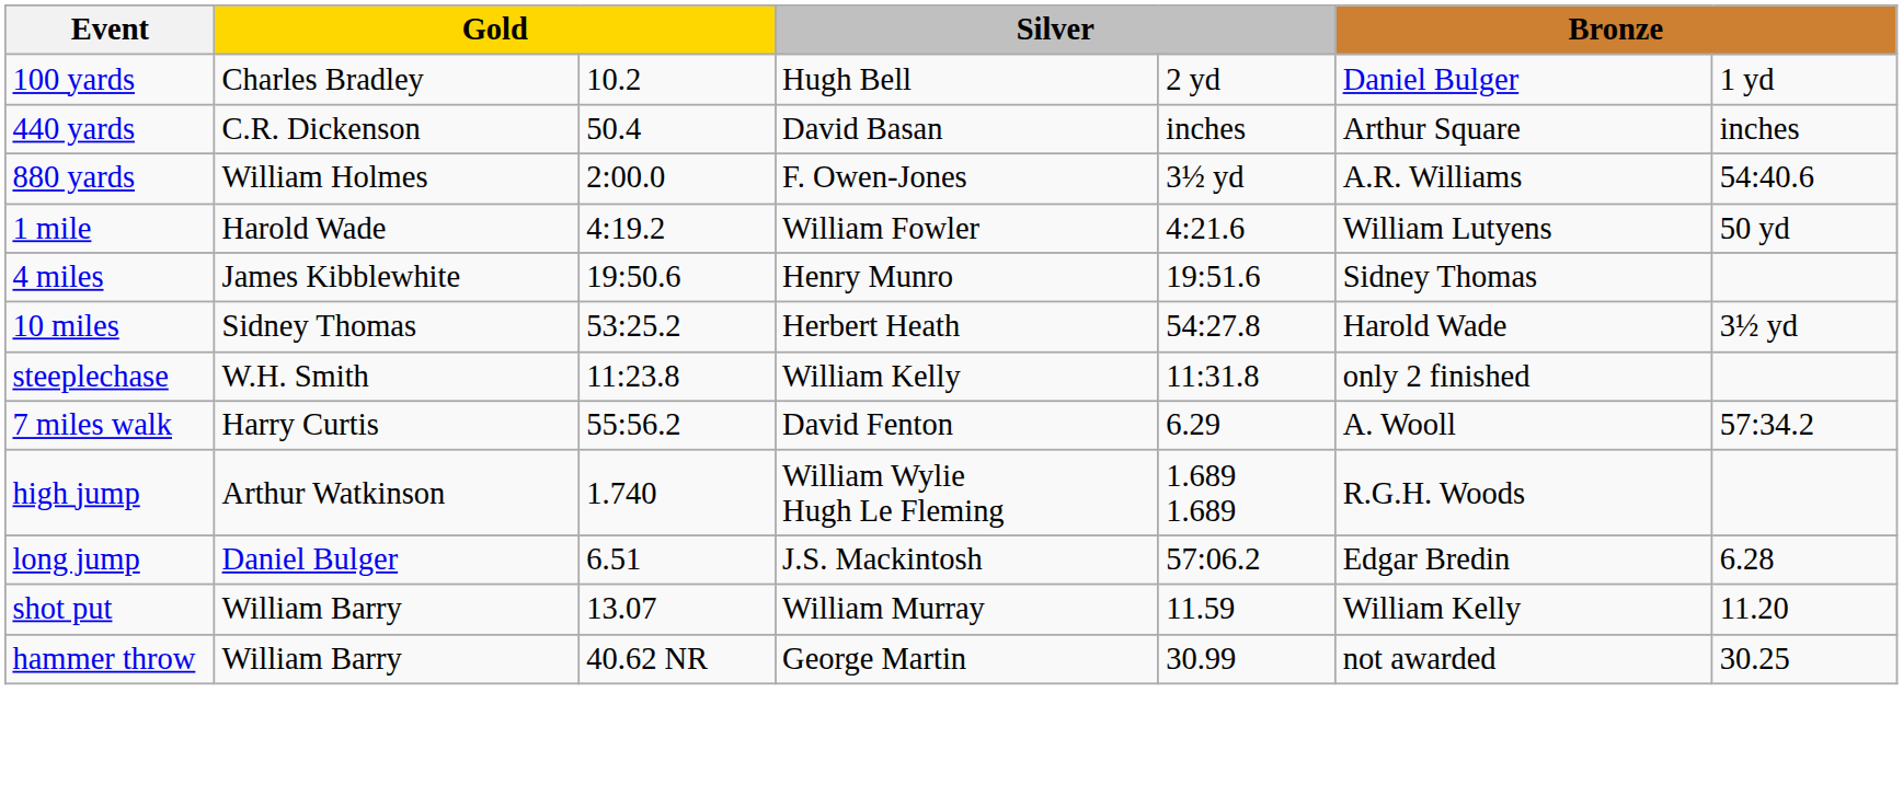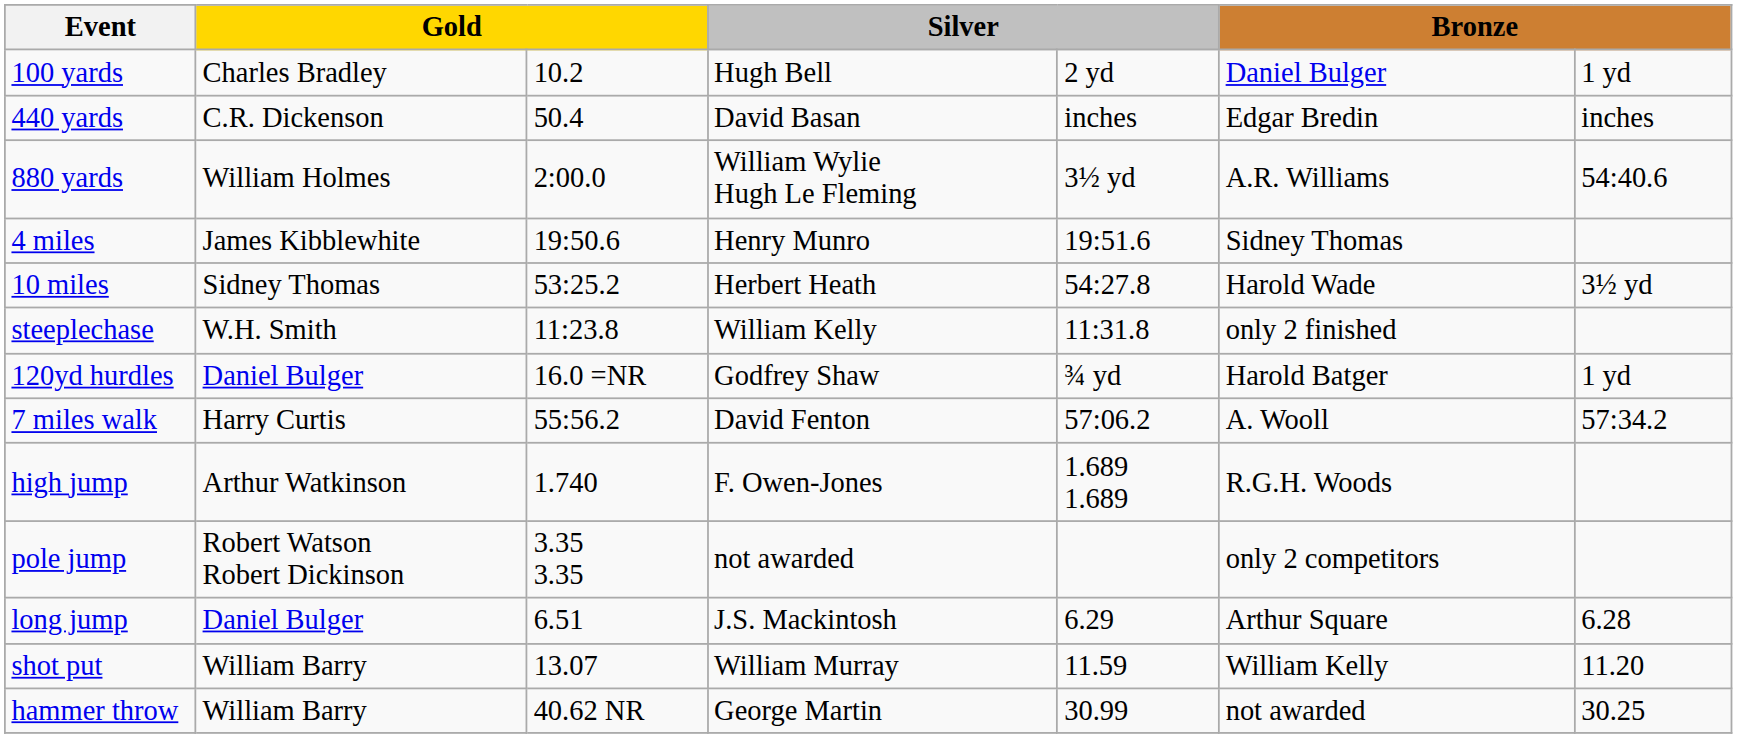440 yards | column 6: Arthur Square -> Edgar Bredin
880 yards | column 4: F. Owen-Jones -> William Wylie Hugh Le Fleming
- row: 1 mile | Harold Wade | 4:19.2 | William Fowler | 4:21.6 | William Lutyens | 50 yd
+ row: 120yd hurdles | Daniel Bulger | 16.0 =NR | Godfrey Shaw | ¾ yd | Harold Batger | 1 yd
7 miles walk | column 5: 6.29 -> 57:06.2
high jump | column 4: William Wylie Hugh Le Fleming -> F. Owen-Jones
+ row: pole jump | Robert Watson Robert Dickinson | 3.35 3.35 | not awarded | only 2 competitors
long jump | column 5: 57:06.2 -> 6.29
long jump | column 6: Edgar Bredin -> Arthur Square
